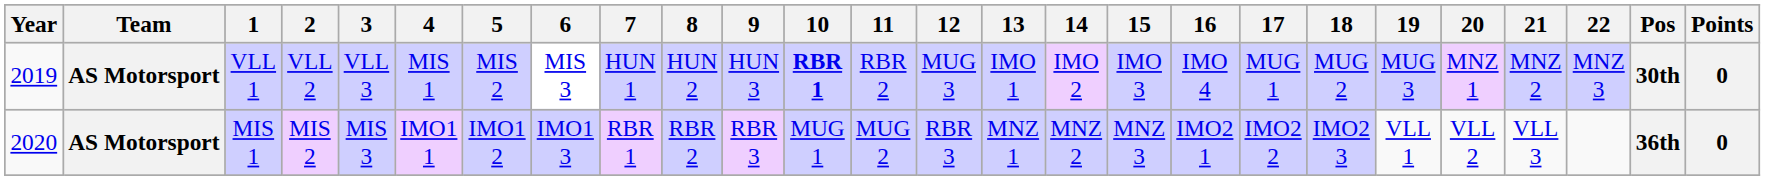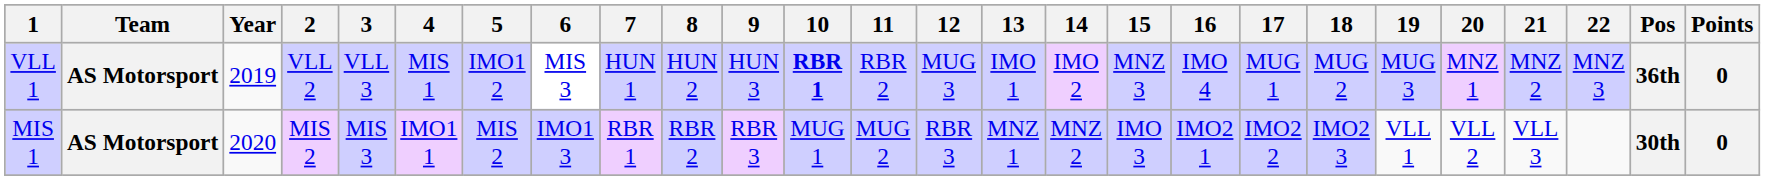columns swapped: Year <-> 1
row 2 | 5: MIS 2 -> IMO1 2
row 2 | 15: IMO 3 -> MNZ 3
row 2 | Pos: 30th -> 36th
row 3 | 5: IMO1 2 -> MIS 2
row 3 | 15: MNZ 3 -> IMO 3
row 3 | Pos: 36th -> 30th
